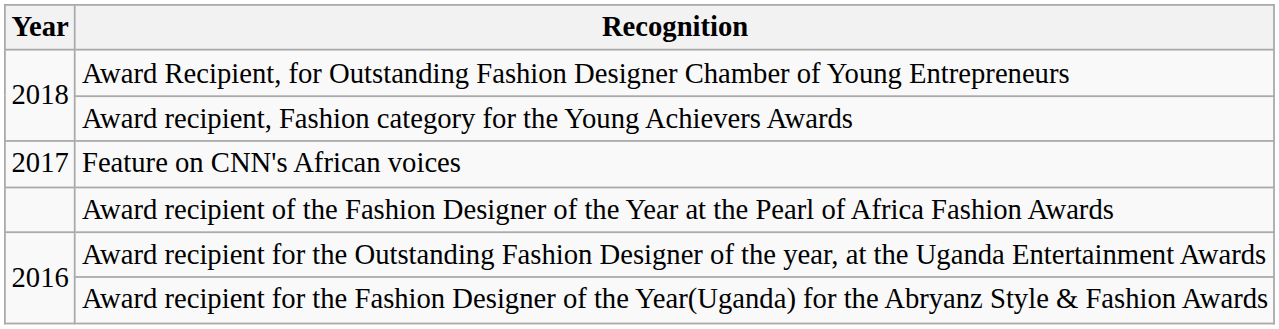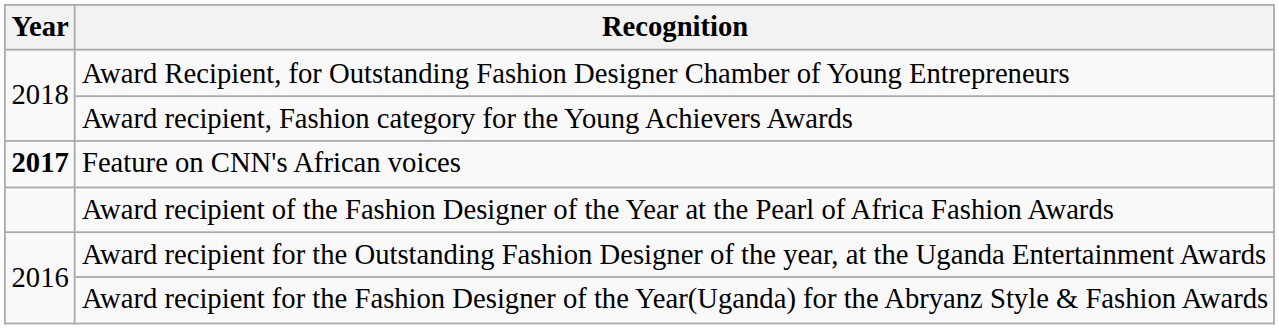Feature on CNN's African voices | Year: normal -> bold
